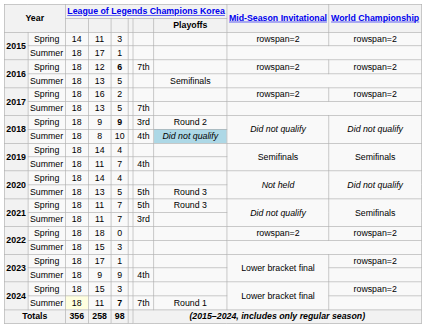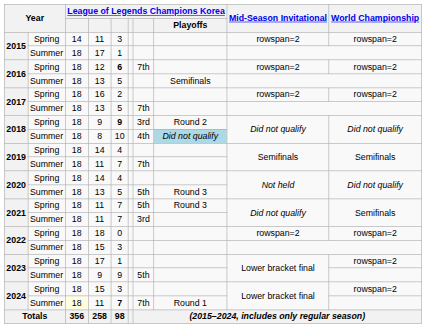2019 / Summer | column 7: 4th -> 7th
2023 / Summer | column 7: 4th -> 5th
